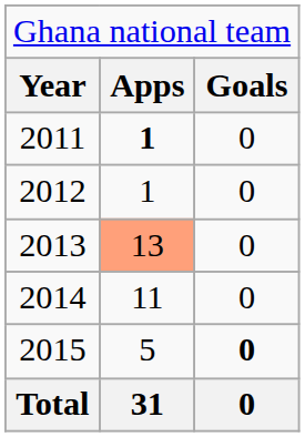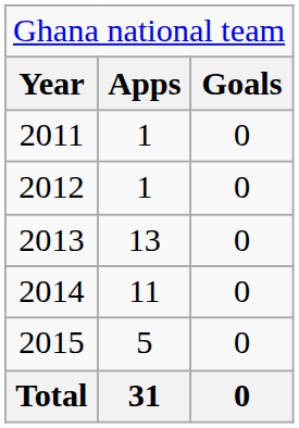2011 | column 2: bold -> normal
2013 | column 2: lightsalmon background -> no background
2015 | column 3: bold -> normal
